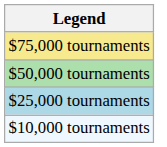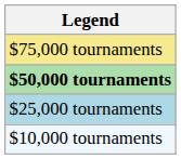row 3 | column 1: normal -> bold
